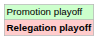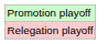row 2 | column 1: bold -> normal
